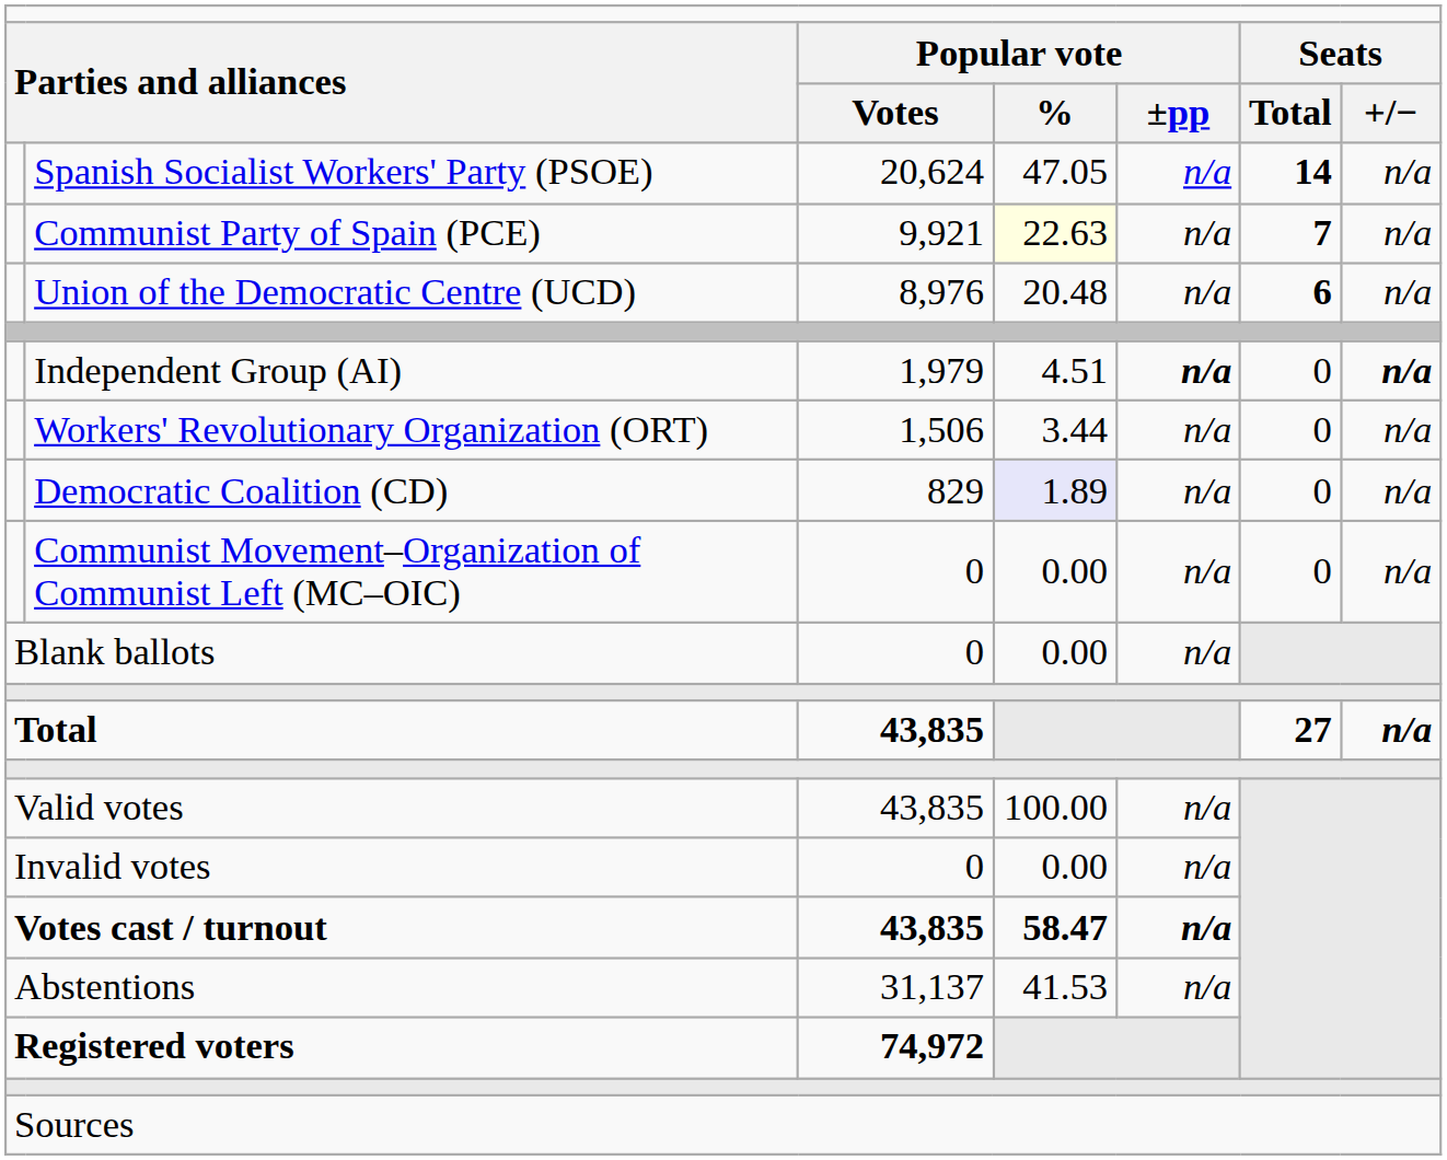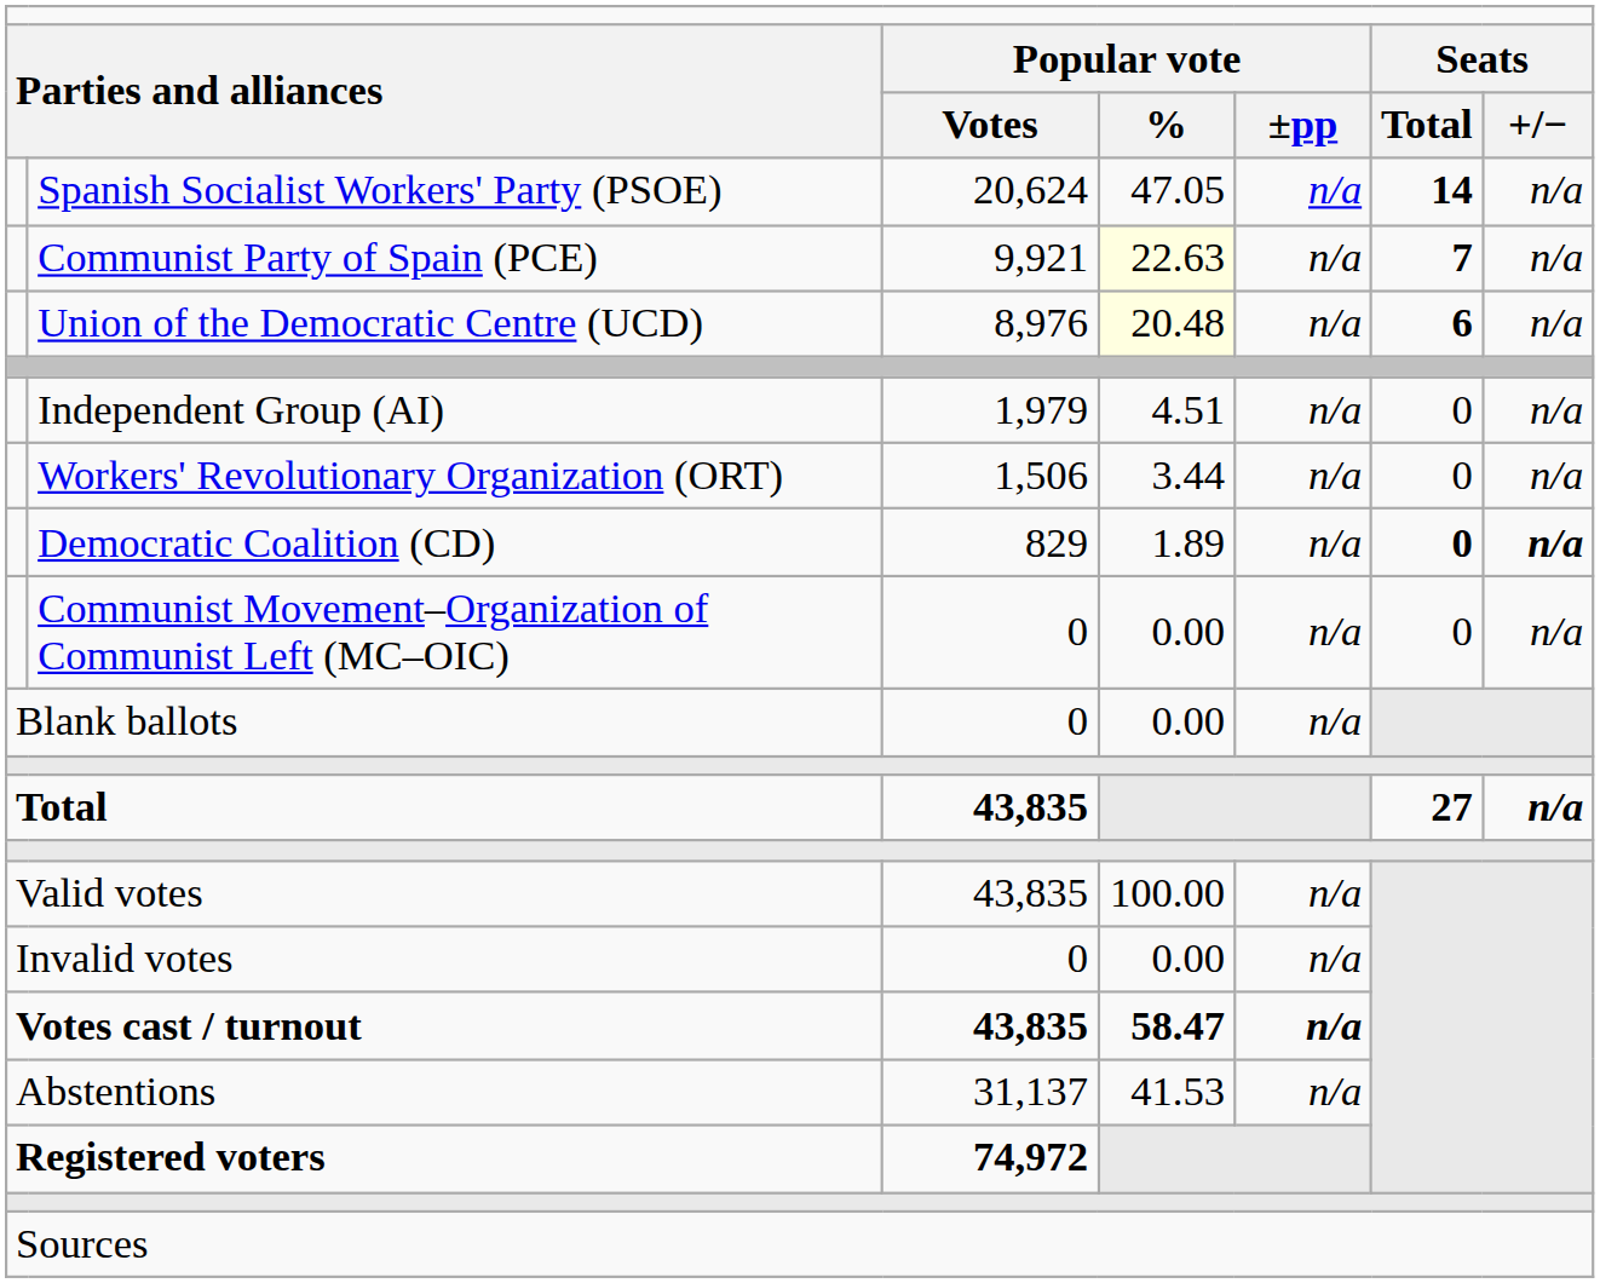Union of the Democratic Centre (UCD) | column 4: no background -> lightyellow background
Independent Group (AI) | column 5: bold -> normal
Independent Group (AI) | column 7: bold -> normal
Democratic Coalition (CD) | column 4: lavender background -> no background
Democratic Coalition (CD) | column 6: normal -> bold
Democratic Coalition (CD) | column 7: normal -> bold
